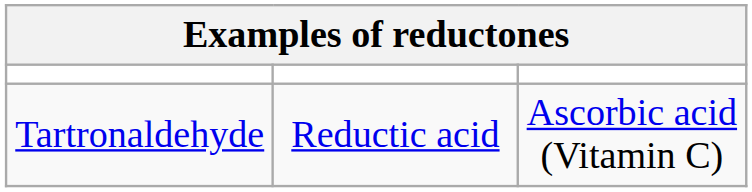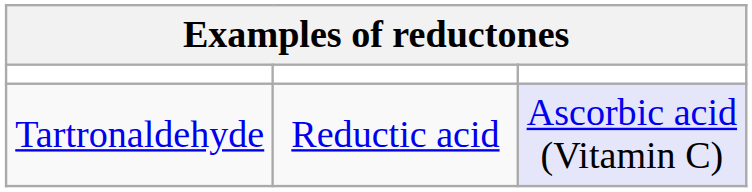Tartronaldehyde | column 3: no background -> lavender background
